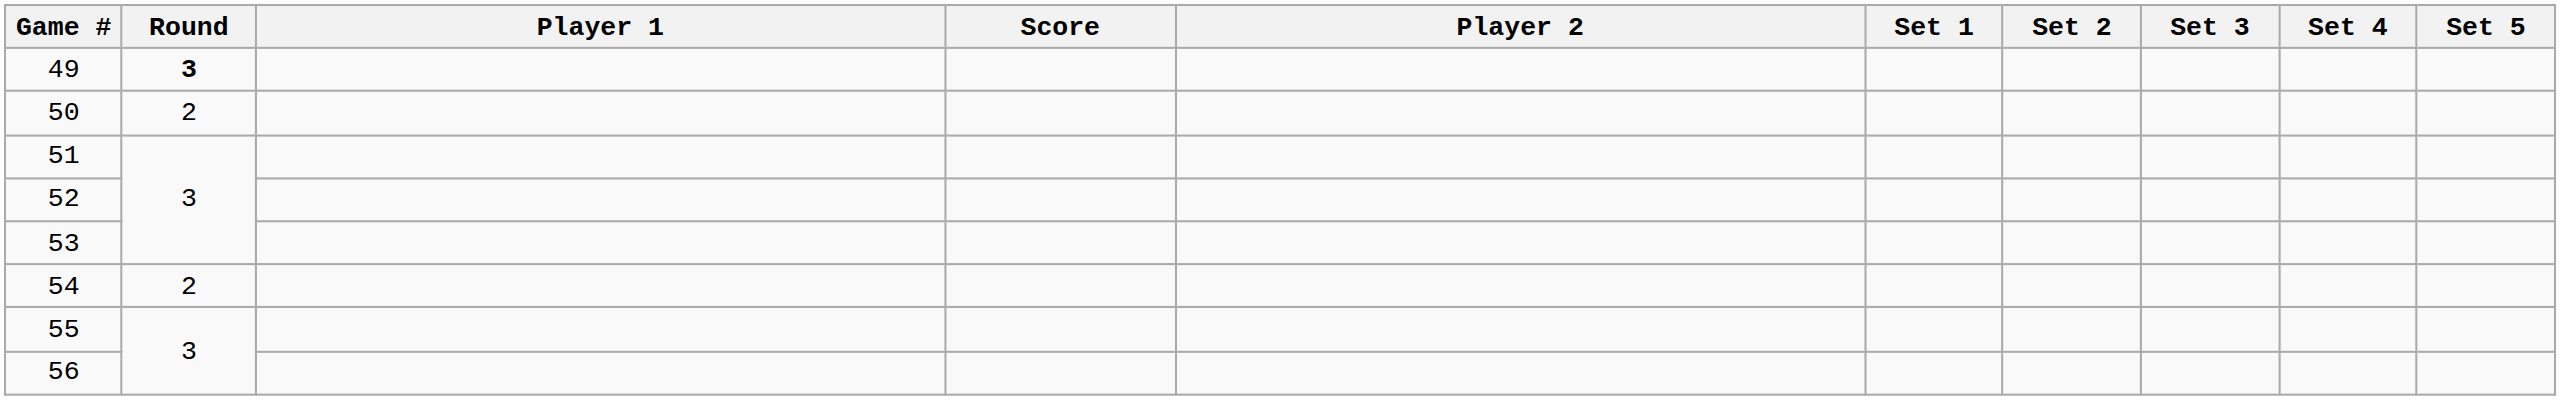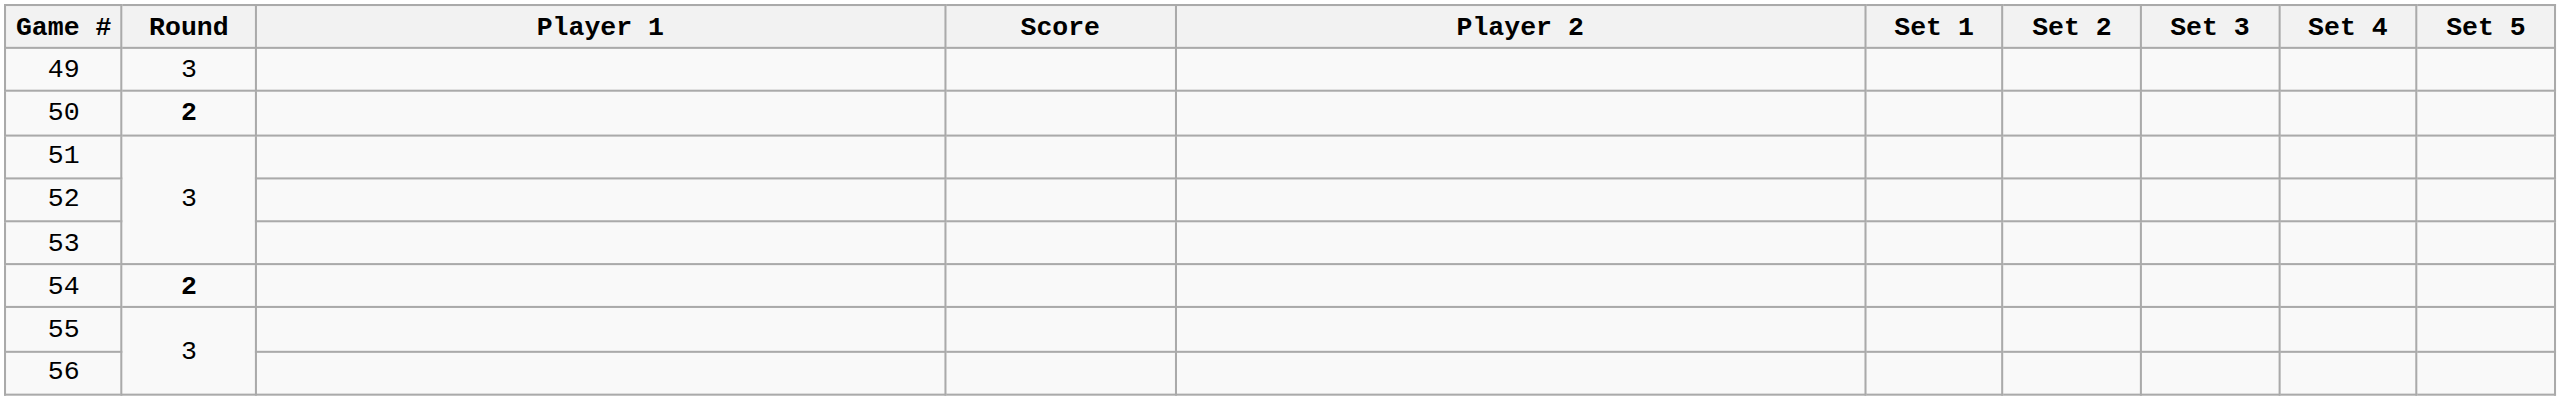49 | Round: bold -> normal
50 | Round: normal -> bold
54 | Round: normal -> bold
